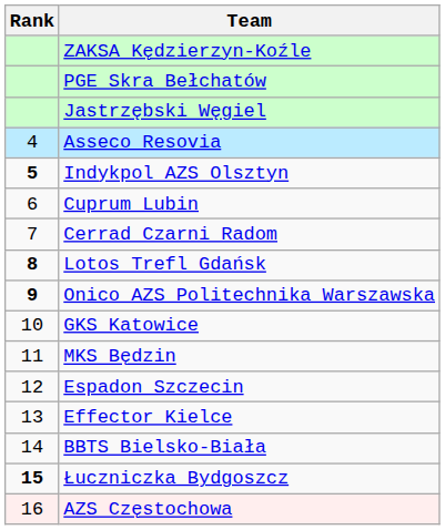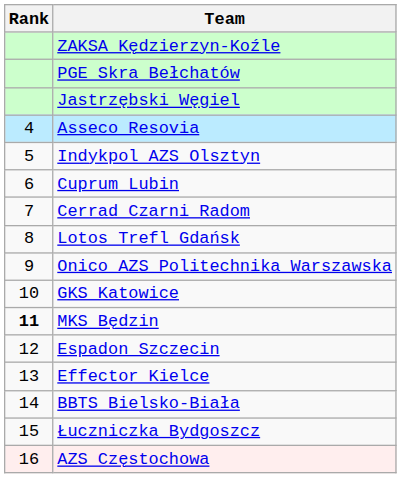Indykpol AZS Olsztyn | Rank: bold -> normal
Lotos Trefl Gdańsk | Rank: bold -> normal
Onico AZS Politechnika Warszawska | Rank: bold -> normal
MKS Będzin | Rank: normal -> bold
Łuczniczka Bydgoszcz | Rank: bold -> normal
